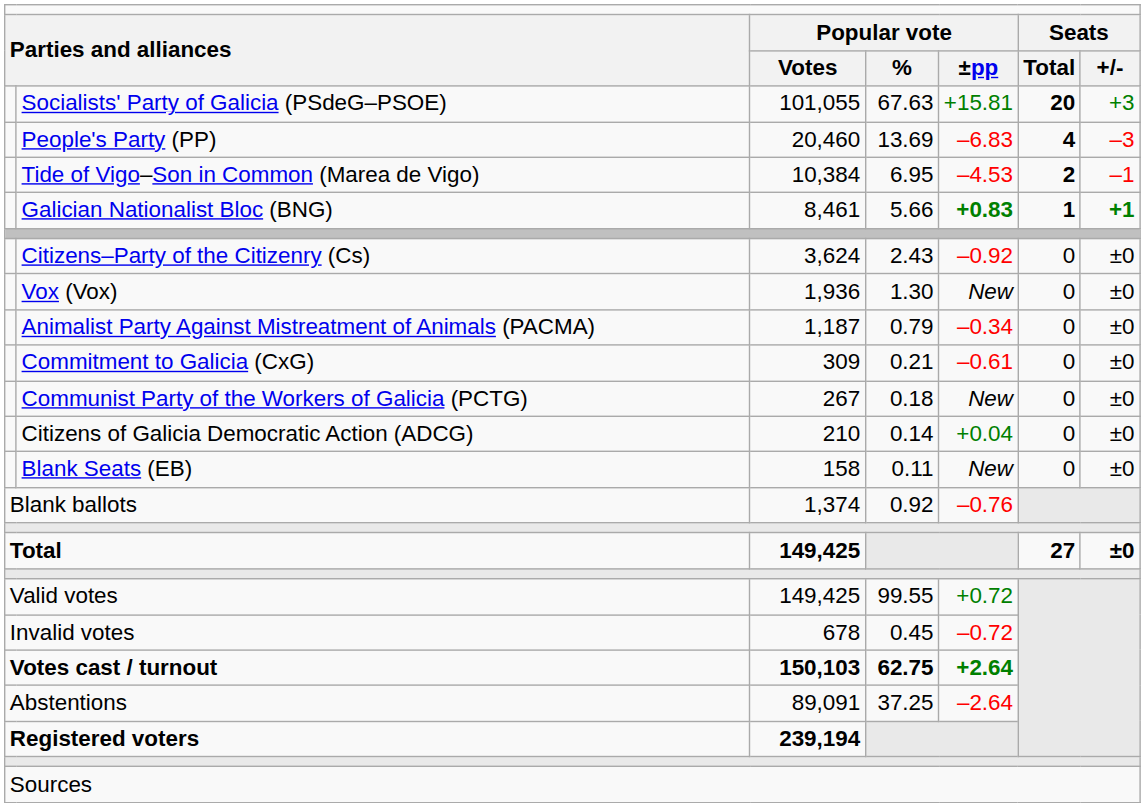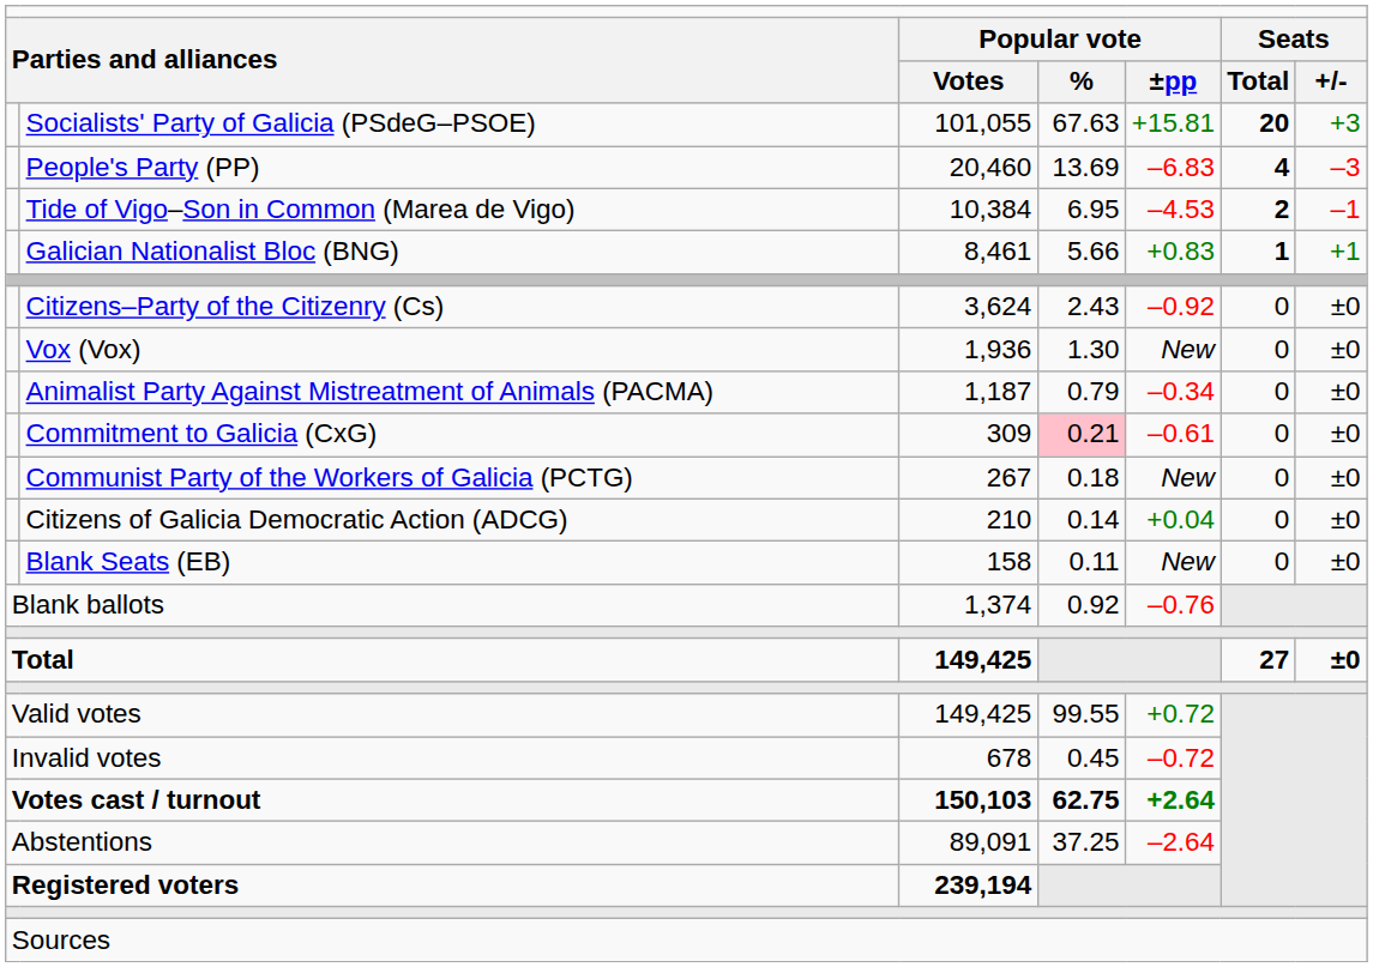Galician Nationalist Bloc (BNG) | column 5: bold -> normal
Galician Nationalist Bloc (BNG) | column 7: bold -> normal
Commitment to Galicia (CxG) | column 4: no background -> pink background
